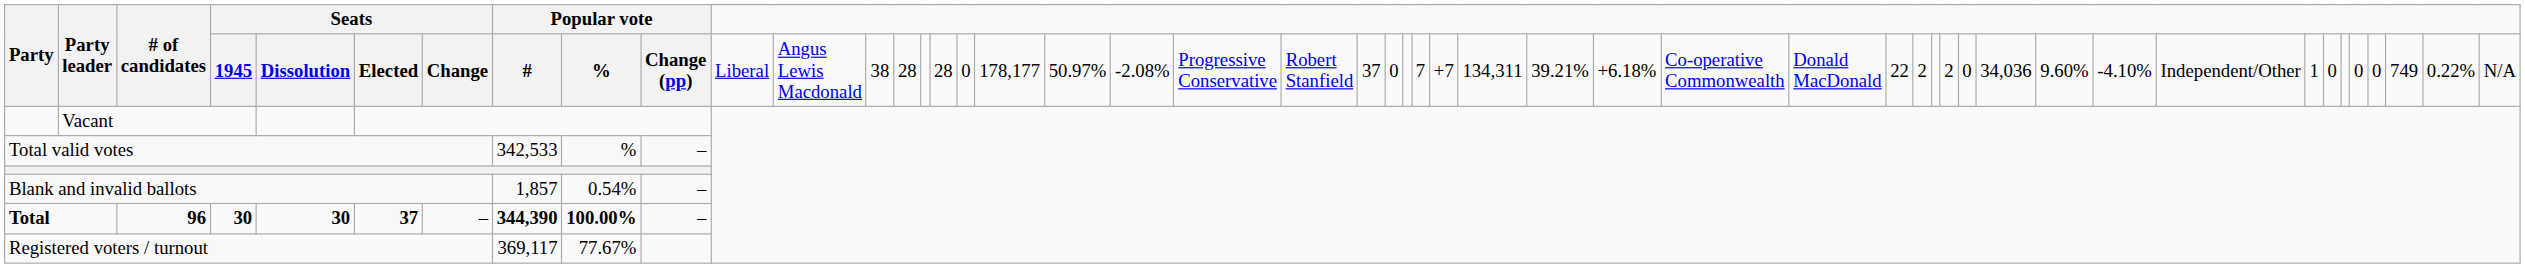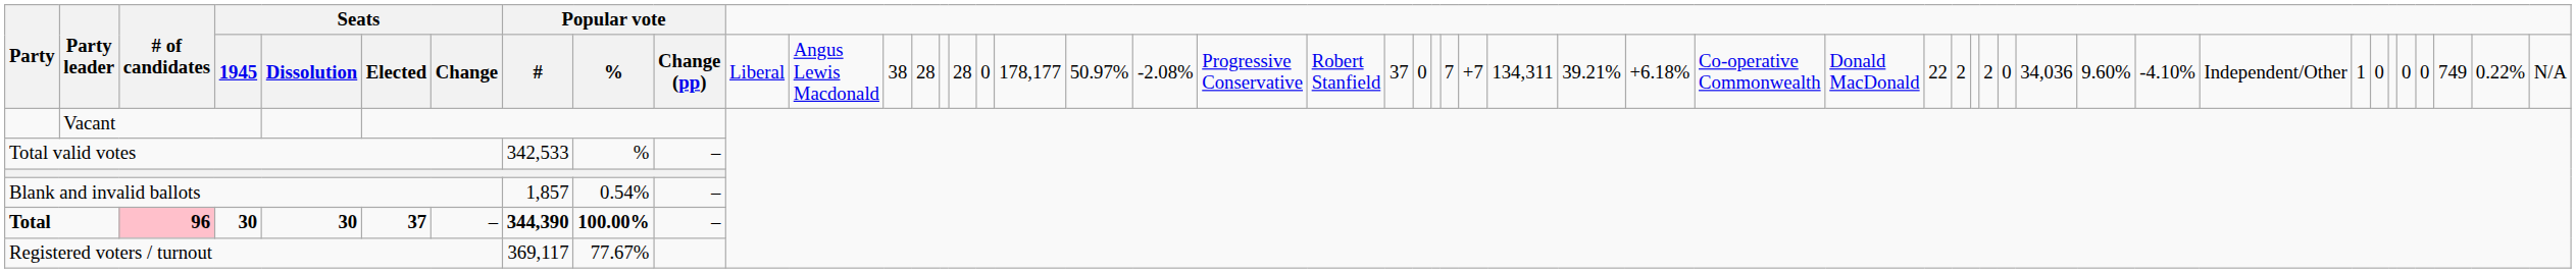Total | # of candidates: no background -> pink background
